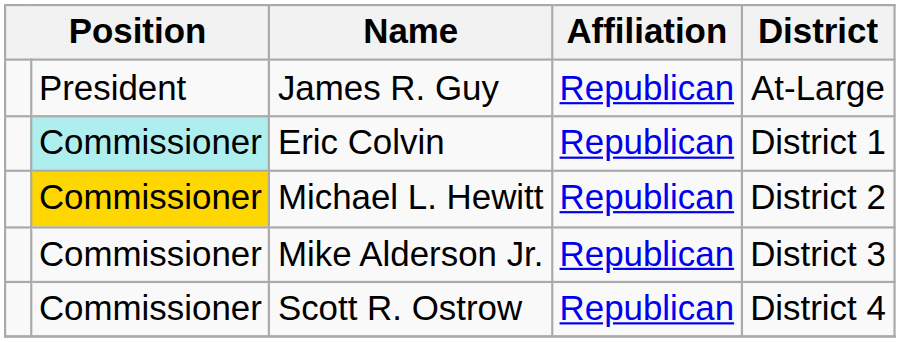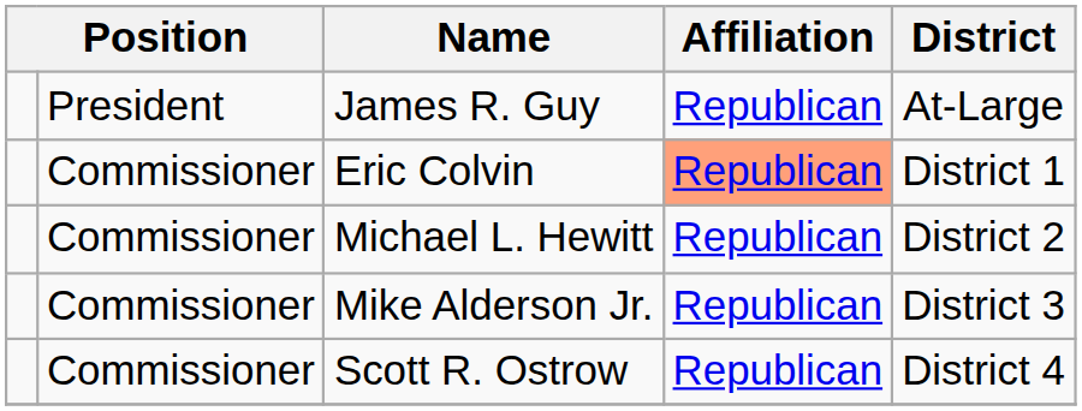Eric Colvin | column 2: paleturquoise background -> no background
Eric Colvin | Affiliation: no background -> lightsalmon background
Michael L. Hewitt | column 2: gold background -> no background
